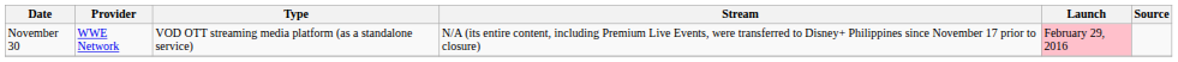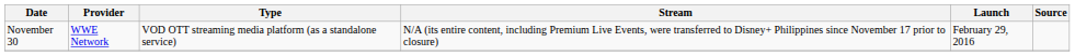November 30 | Launch: pink background -> no background
